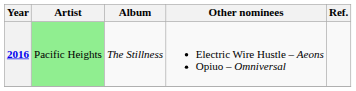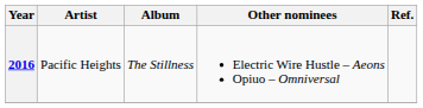2016 | Artist: lightgreen background -> no background
